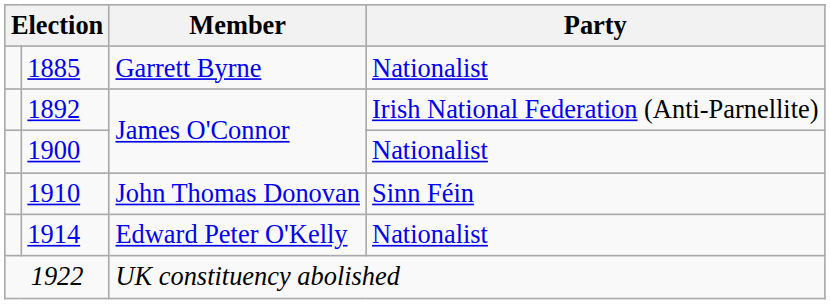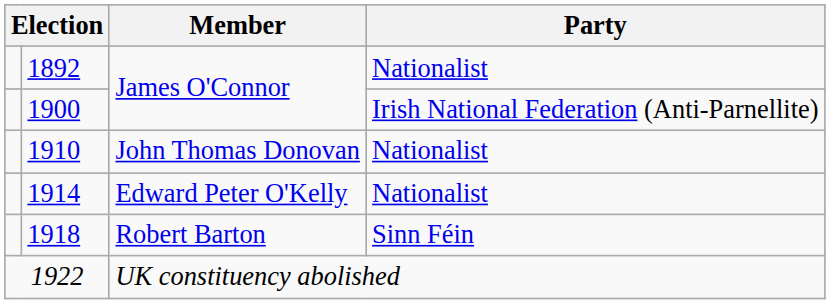- row: 1885 | Garrett Byrne | Nationalist
1892 | Party: Irish National Federation (Anti-Parnellite) -> Nationalist
1900 | Party: Nationalist -> Irish National Federation (Anti-Parnellite)
1910 | Party: Sinn Féin -> Nationalist
+ row: 1918 | Robert Barton | Sinn Féin
